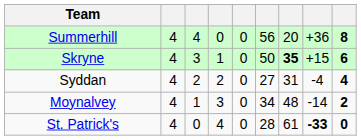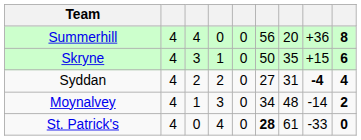Skryne | column 7: bold -> normal
Syddan | column 8: normal -> bold
St. Patrick's | column 6: normal -> bold
St. Patrick's | column 8: bold -> normal
